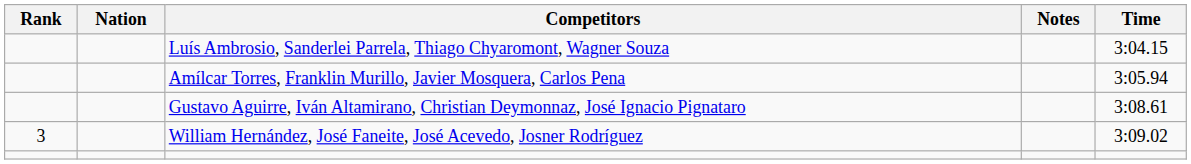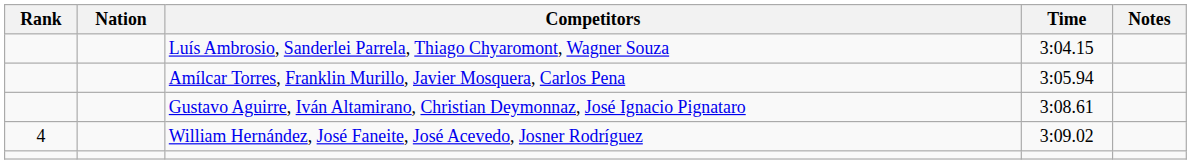columns swapped: Time <-> Notes
row 5 | Rank: 3 -> 4
